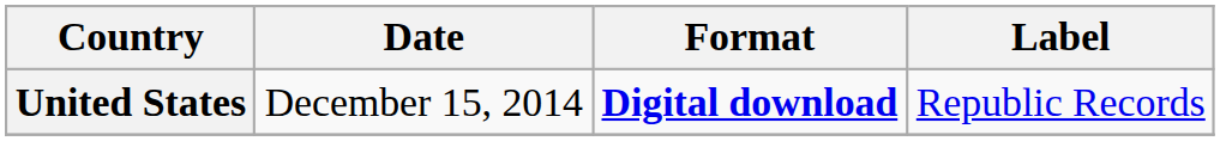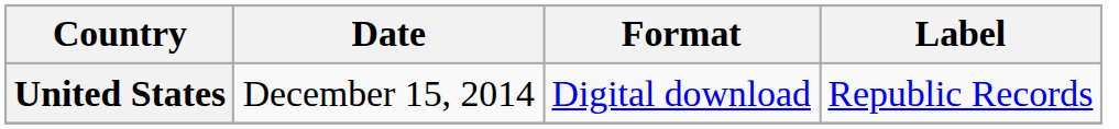United States | Format: bold -> normal
